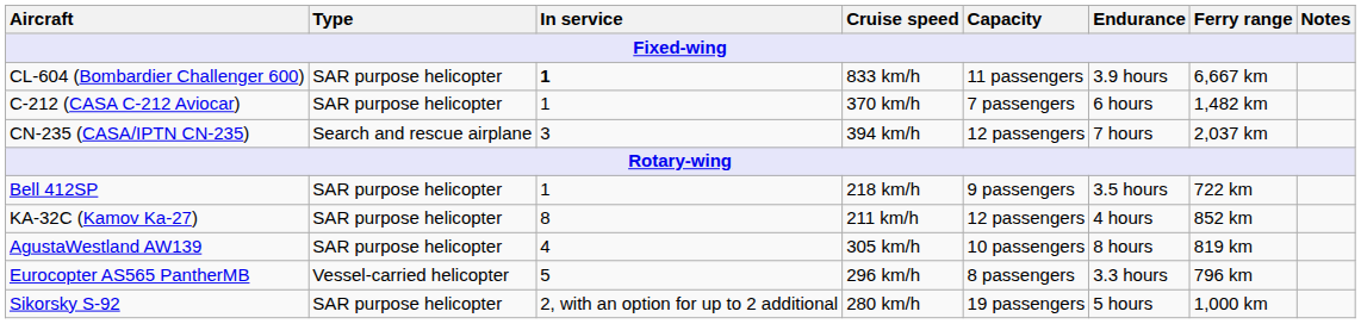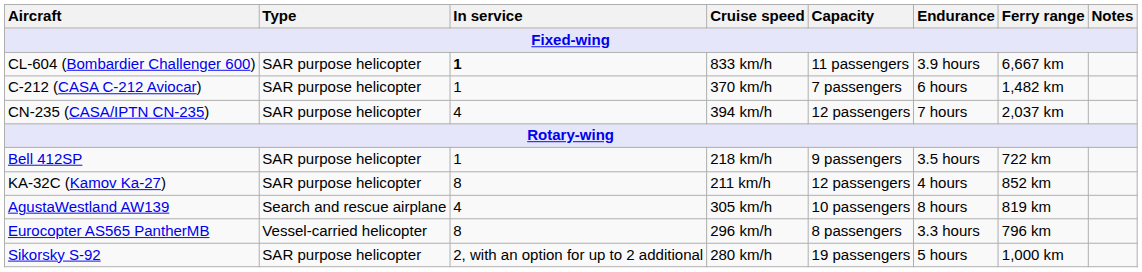CN-235 (CASA/IPTN CN-235) | Type: Search and rescue airplane -> SAR purpose helicopter
CN-235 (CASA/IPTN CN-235) | In service: 3 -> 4
AgustaWestland AW139 | Type: SAR purpose helicopter -> Search and rescue airplane
Eurocopter AS565 PantherMB | In service: 5 -> 8
